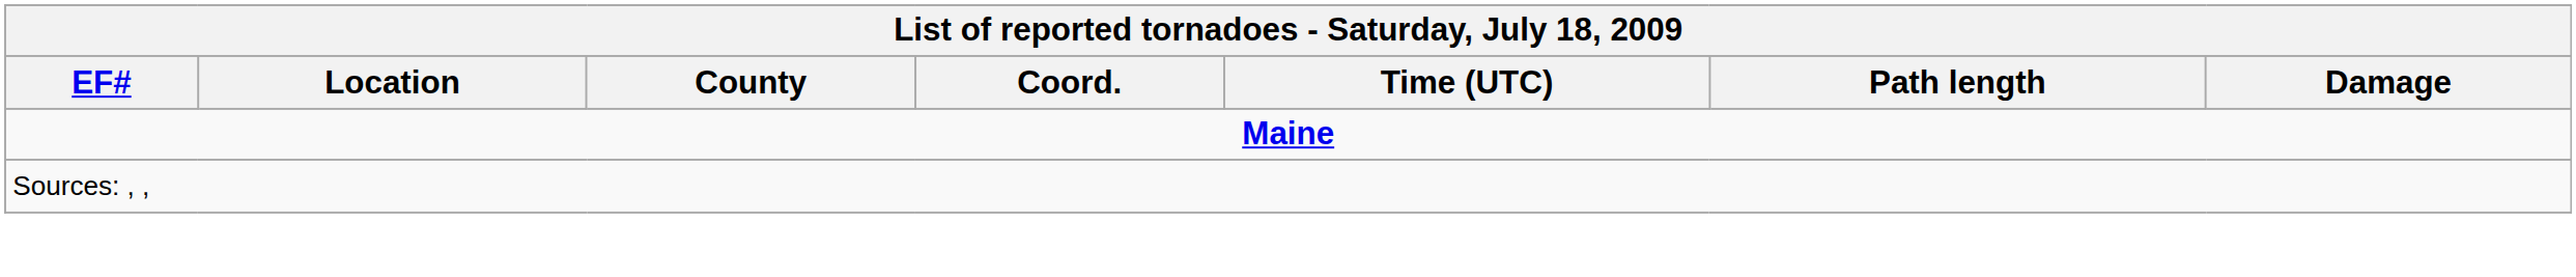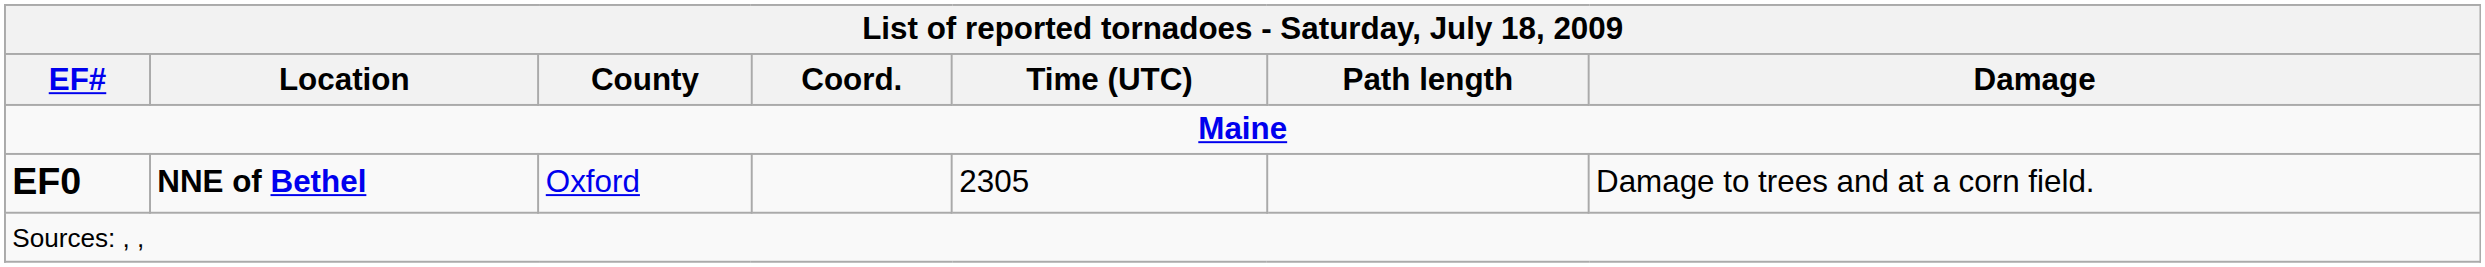+ row: EF0 | NNE of Bethel | Oxford | 2305 | Damage to trees and at a corn field.
